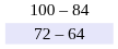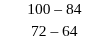72 – 64 | column 1: lavender background -> no background
